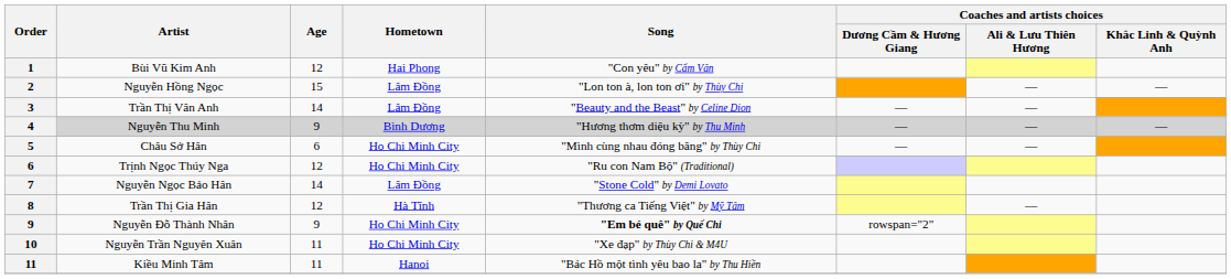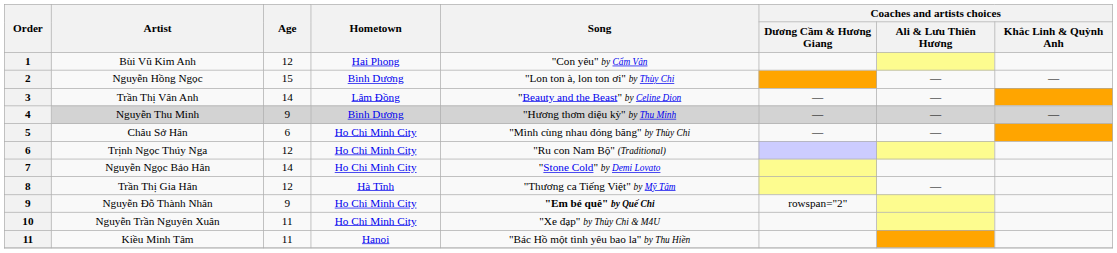Nguyễn Hồng Ngọc | Hometown: Lâm Đồng -> Bình Dương
Nguyễn Ngọc Bảo Hân | Hometown: Lâm Đồng -> Ho Chi Minh City
